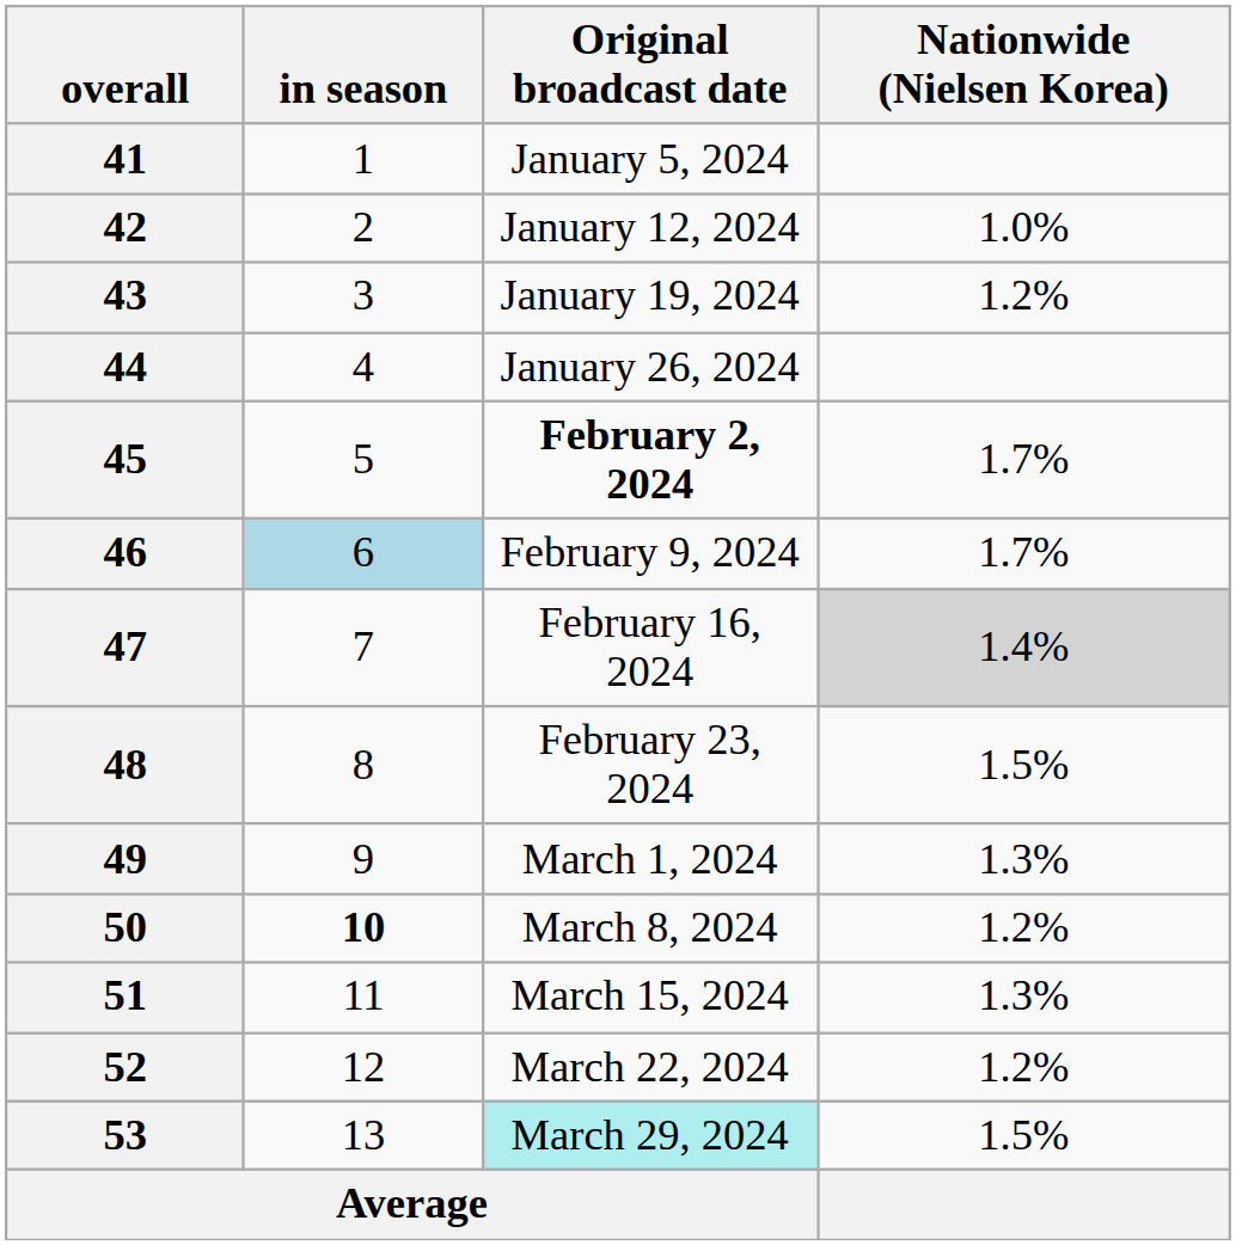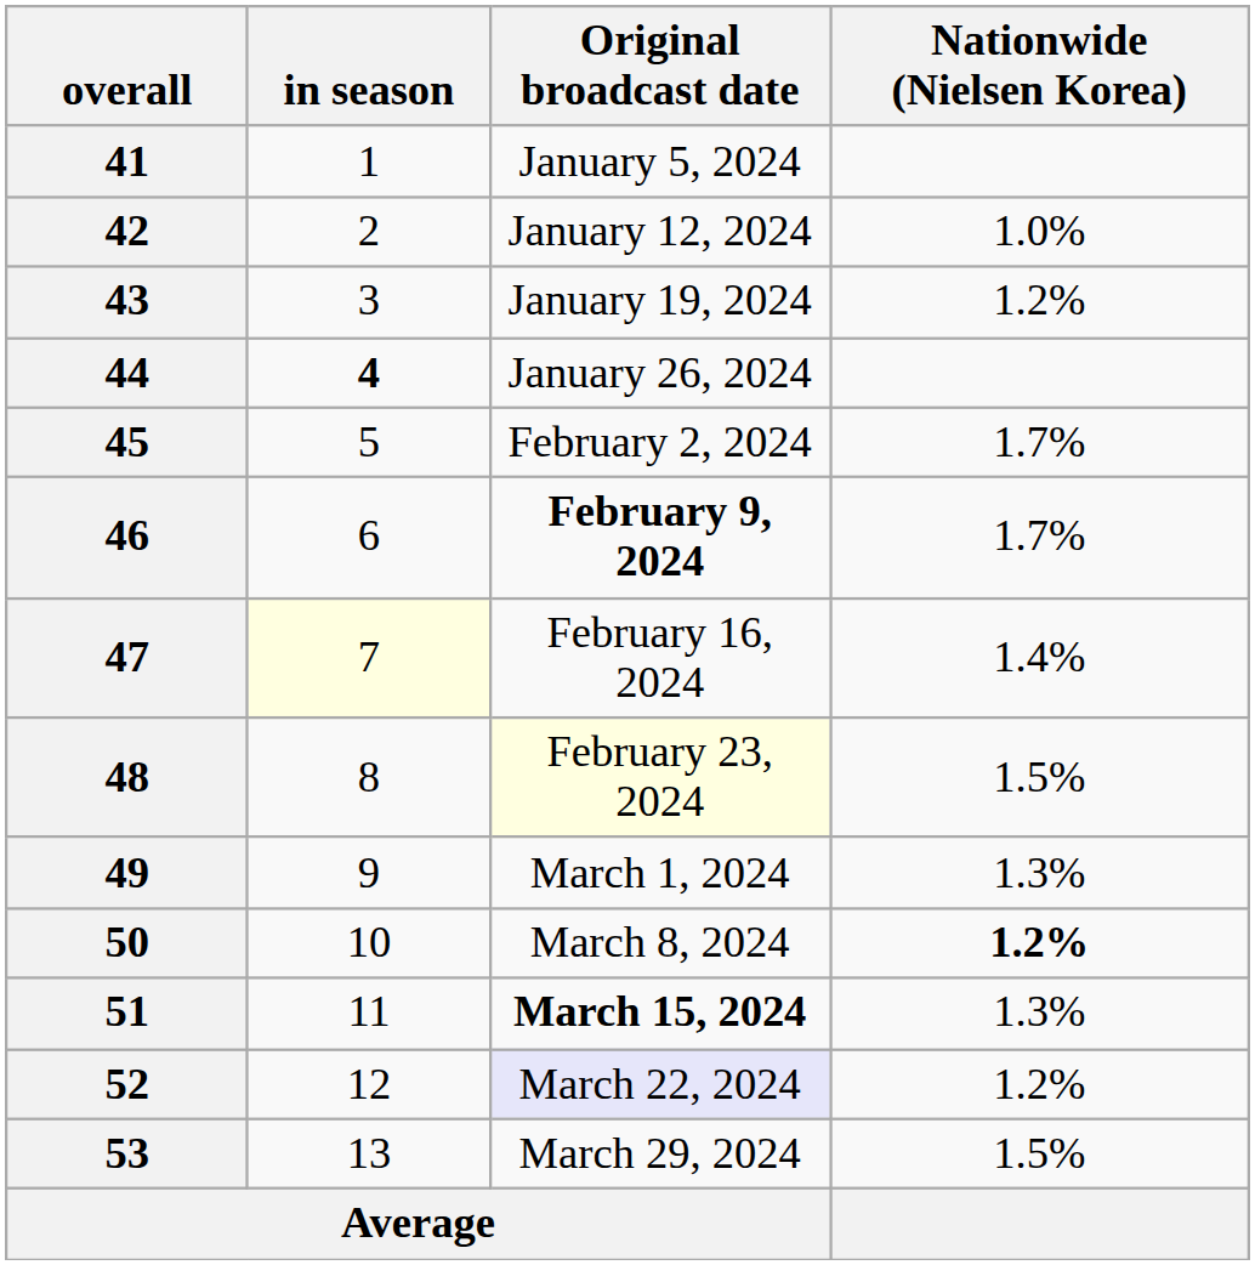44 | in season: normal -> bold
45 | Original broadcast date: bold -> normal
46 | in season: lightblue background -> no background
46 | Original broadcast date: normal -> bold
47 | in season: no background -> lightyellow background
47 | Nationwide (Nielsen Korea): lightgrey background -> no background
48 | Original broadcast date: no background -> lightyellow background
50 | in season: bold -> normal
50 | Nationwide (Nielsen Korea): normal -> bold
51 | Original broadcast date: normal -> bold
52 | Original broadcast date: no background -> lavender background
53 | Original broadcast date: paleturquoise background -> no background
